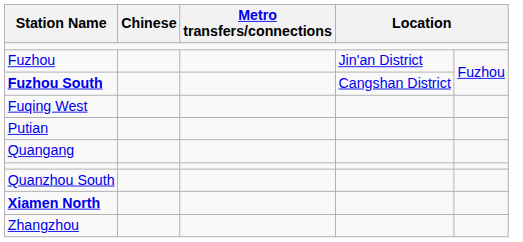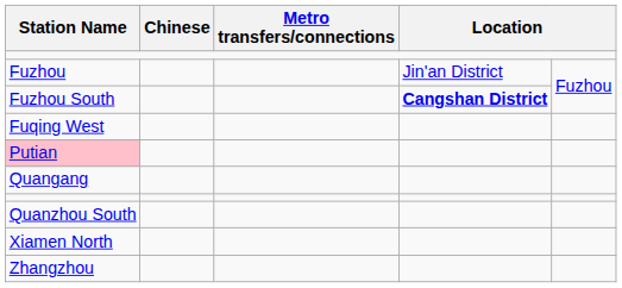Fuzhou South | Station Name: bold -> normal
Fuzhou South | column 4: normal -> bold
Putian | Station Name: no background -> pink background
Xiamen North | Station Name: bold -> normal
